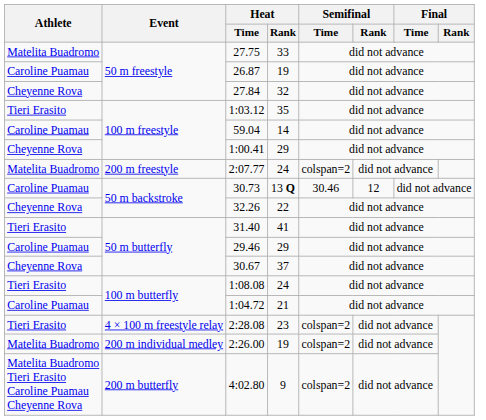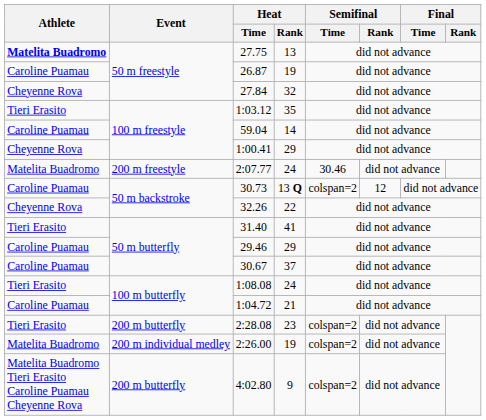27.75 | Athlete: normal -> bold
27.75 | Heat / Rank: 33 -> 13
2:07.77 | Semifinal / Time: colspan=2 -> 30.46
30.73 | Semifinal / Time: 30.46 -> colspan=2
30.67 | Athlete: Cheyenne Rova -> Caroline Puamau
2:28.08 | Event: 4 × 100 m freestyle relay -> 200 m butterfly
